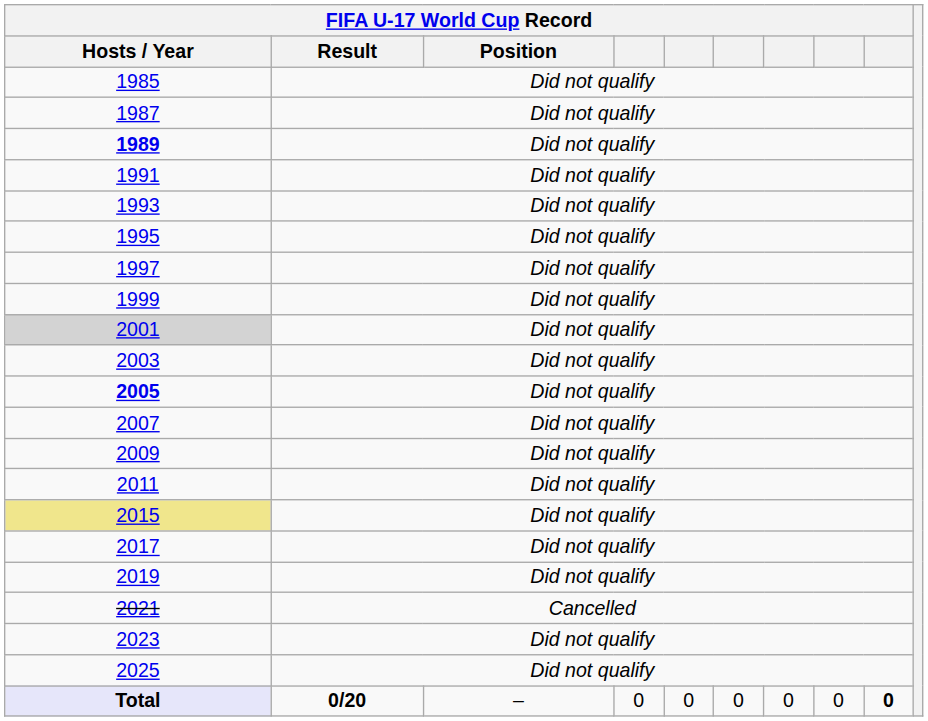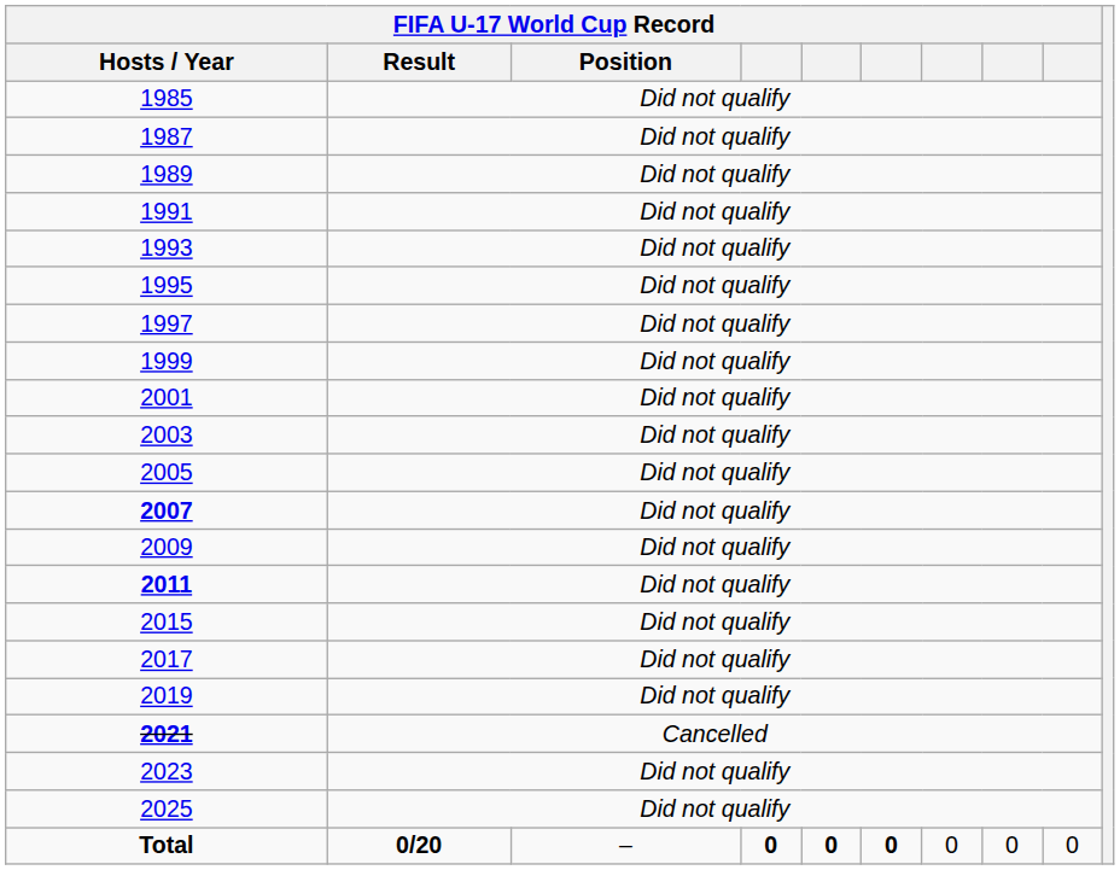1989 | FIFA U-17 World Cup Record / Hosts / Year: bold -> normal
2001 | FIFA U-17 World Cup Record / Hosts / Year: lightgrey background -> no background
2005 | FIFA U-17 World Cup Record / Hosts / Year: bold -> normal
2007 | FIFA U-17 World Cup Record / Hosts / Year: normal -> bold
2011 | FIFA U-17 World Cup Record / Hosts / Year: normal -> bold
2015 | FIFA U-17 World Cup Record / Hosts / Year: khaki background -> no background
2021 | FIFA U-17 World Cup Record / Hosts / Year: normal -> bold
Total | FIFA U-17 World Cup Record / Hosts / Year: lavender background -> no background
Total | column 4: normal -> bold
Total | column 5: normal -> bold
Total | column 6: normal -> bold
Total | column 9: bold -> normal
